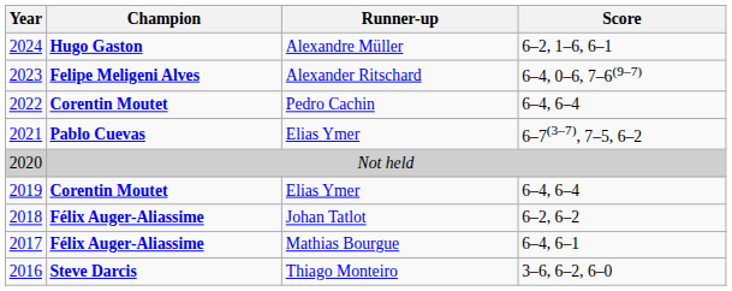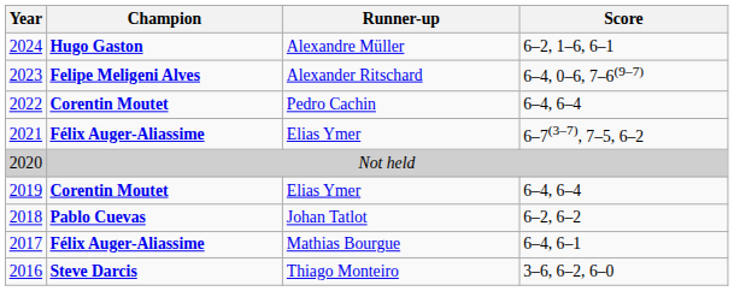2021 | Champion: Pablo Cuevas -> Félix Auger-Aliassime
2018 | Champion: Félix Auger-Aliassime -> Pablo Cuevas
